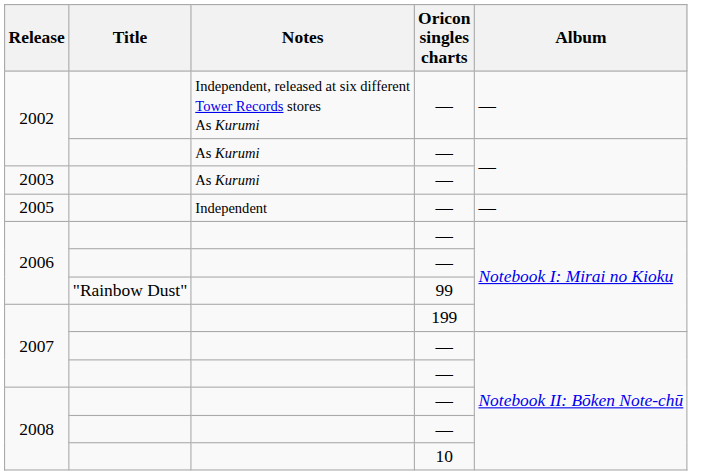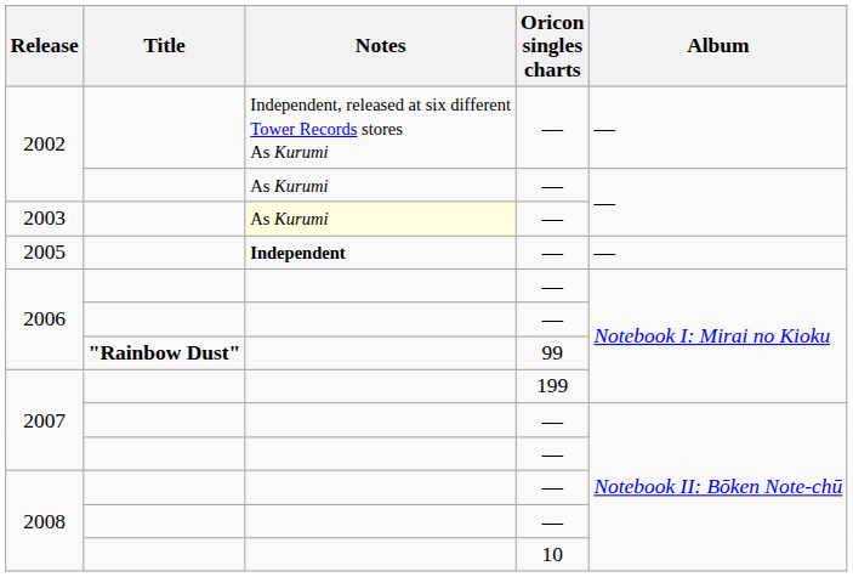2003 | Notes: no background -> lightyellow background
2005 | Notes: normal -> bold
2006 / 99 | Title: normal -> bold
